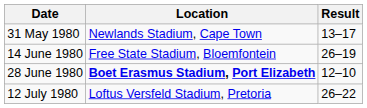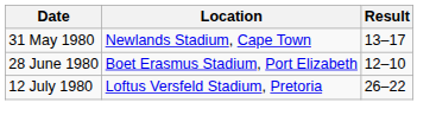- row: 14 June 1980 | Free State Stadium, Bloemfontein | 26–19
28 June 1980 | Location: bold -> normal
